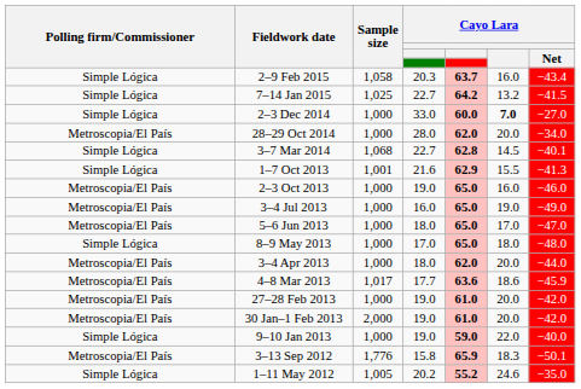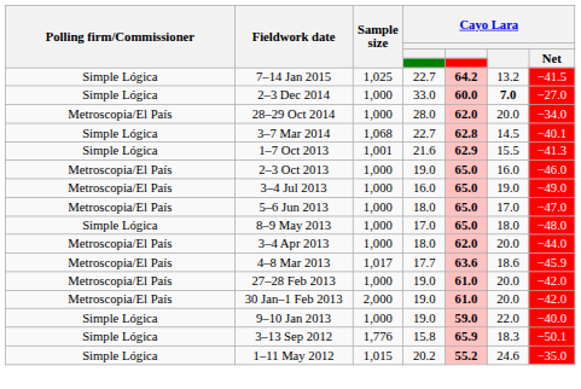- row: Simple Lógica | 2–9 Feb 2015 | 1,058 | 20.3 | 63.7 | 16.0 | −43.4
3–13 Sep 2012 | Polling firm/Commissioner: Metroscopia/El País -> Simple Lógica
1–11 May 2012 | Sample size: 1,005 -> 1,015
